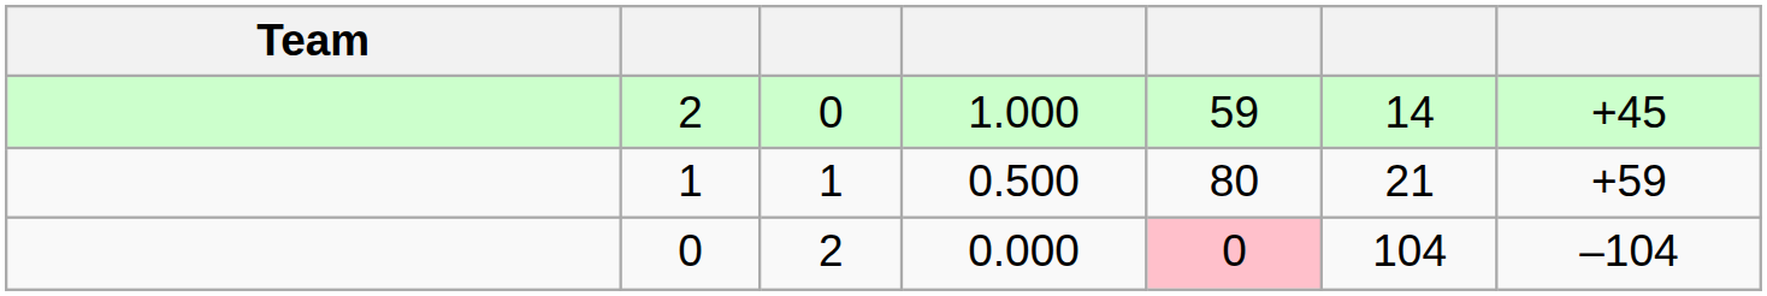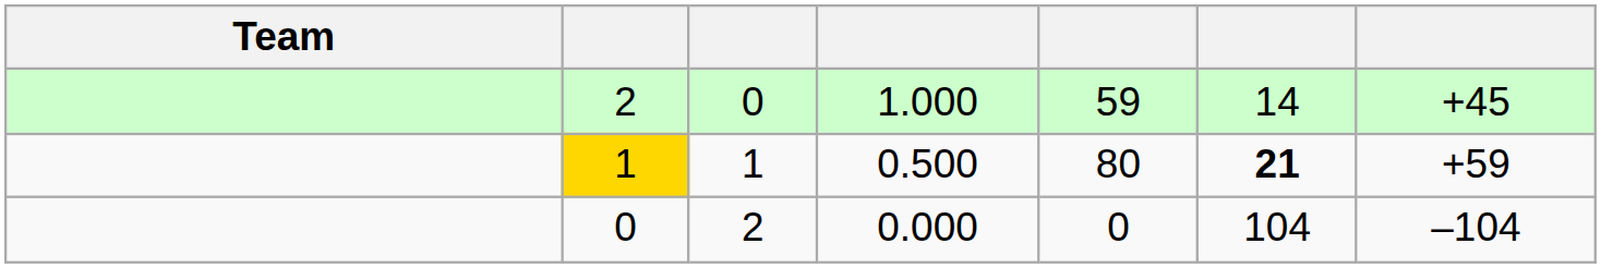row 3 | column 2: no background -> gold background
row 3 | column 6: normal -> bold
row 4 | column 5: pink background -> no background
